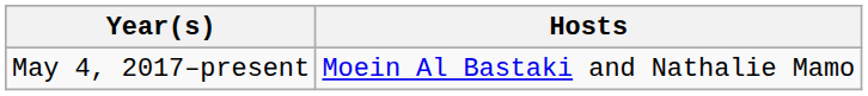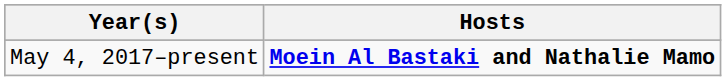May 4, 2017–present | Hosts: normal -> bold
